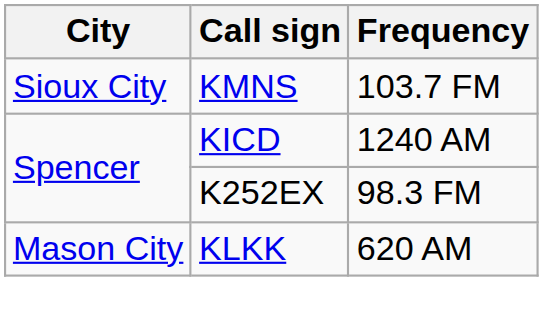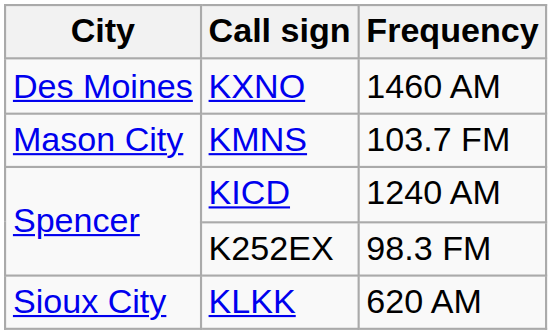+ row: Des Moines | KXNO | 1460 AM
KMNS | City: Sioux City -> Mason City
KLKK | City: Mason City -> Sioux City
